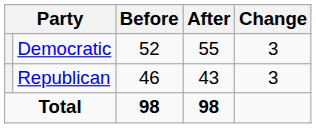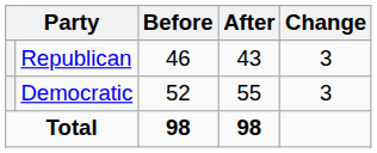rows swapped: Democratic <-> Republican
